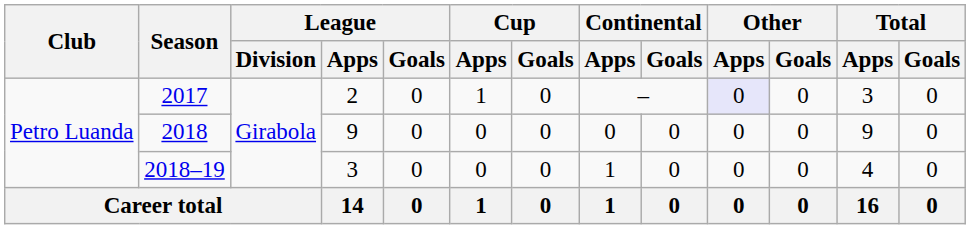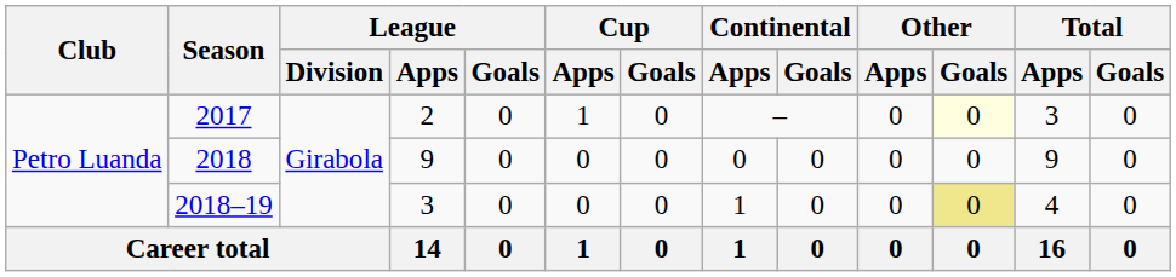2017 | Other / Apps: lavender background -> no background
2017 | Other / Goals: no background -> lightyellow background
2018–19 | Other / Goals: no background -> khaki background
